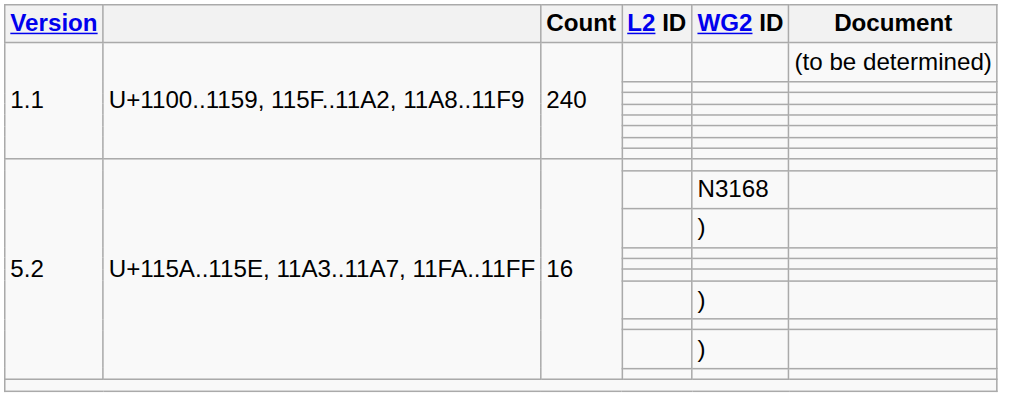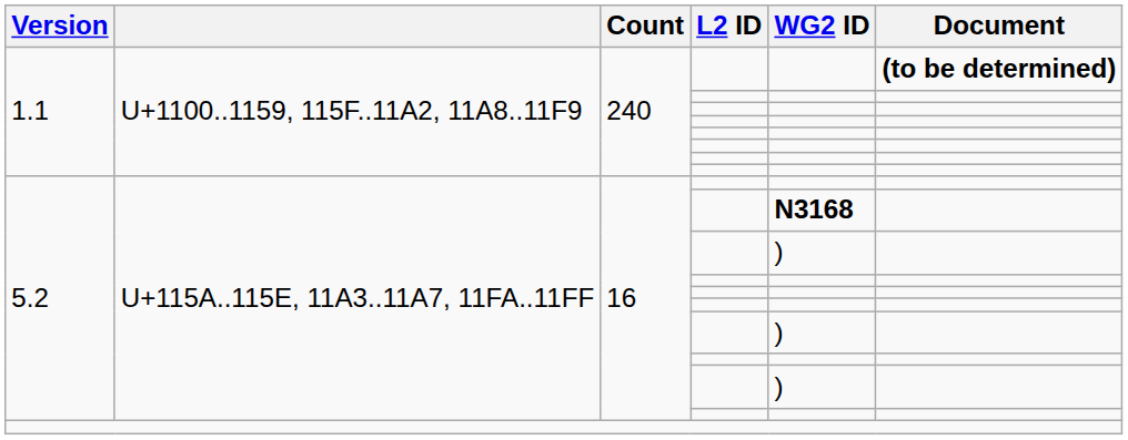row 2 | Document: normal -> bold
row 11 | WG2 ID: normal -> bold
